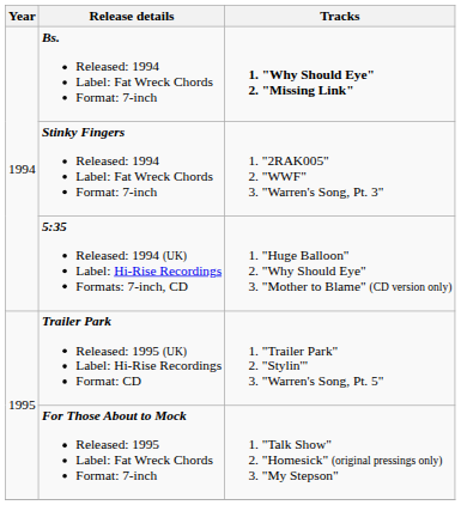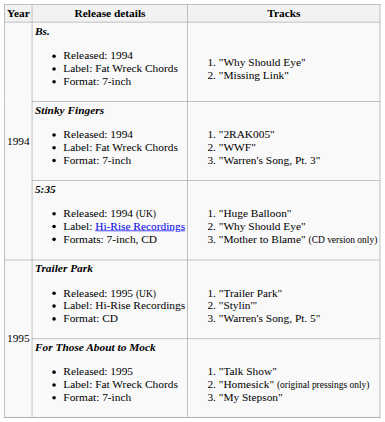Bs. Released: 1994 Label: Fat Wreck Chords Format: 7-inch | Tracks: bold -> normal
